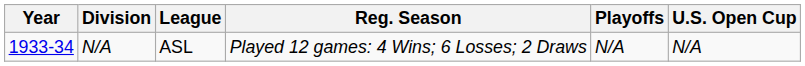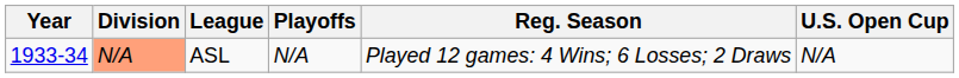columns swapped: Reg. Season <-> Playoffs
row 2 | Division: no background -> lightsalmon background
